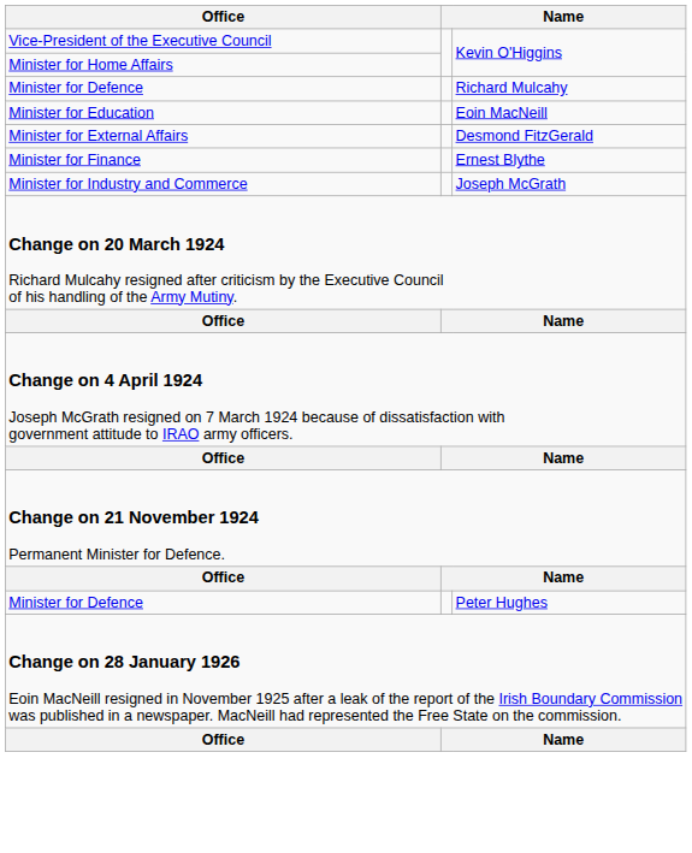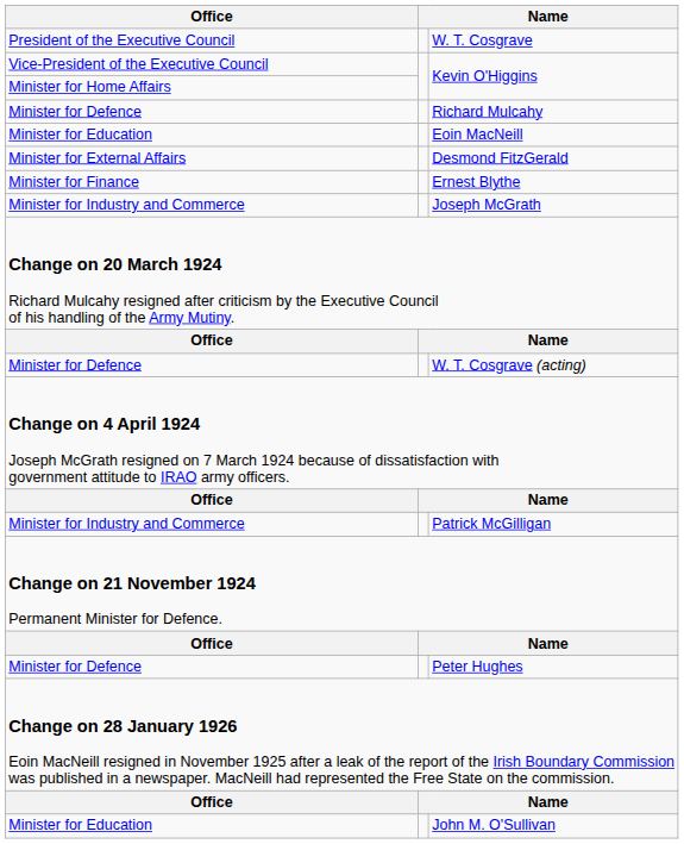+ row: President of the Executive Council | W. T. Cosgrave
+ row: Minister for Defence | W. T. Cosgrave (acting)
+ row: Minister for Industry and Commerce | Patrick McGilligan
+ row: Minister for Education | John M. O'Sullivan
